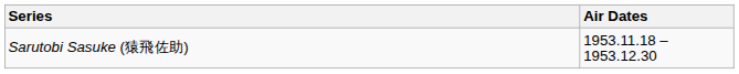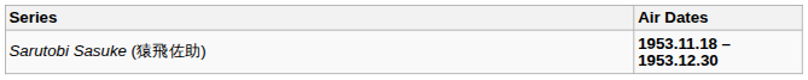Sarutobi Sasuke (猿飛佐助) | Air Dates: normal -> bold
